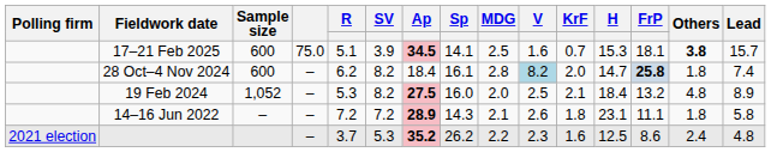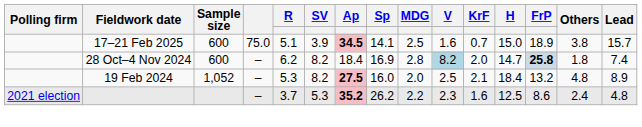17–21 Feb 2025 | H: 15.3 -> 15.0
17–21 Feb 2025 | FrP: 18.1 -> 18.9
17–21 Feb 2025 | Others: bold -> normal
28 Oct–4 Nov 2024 | Sp: 16.1 -> 16.9
- row: 14–16 Jun 2022 | – | – | 7.2 | 7.2 | 28.9 | 14.3 | 2.1 | 2.6 | 1.8 | 23.1 | 11.1 | 1.8 | 5.8
